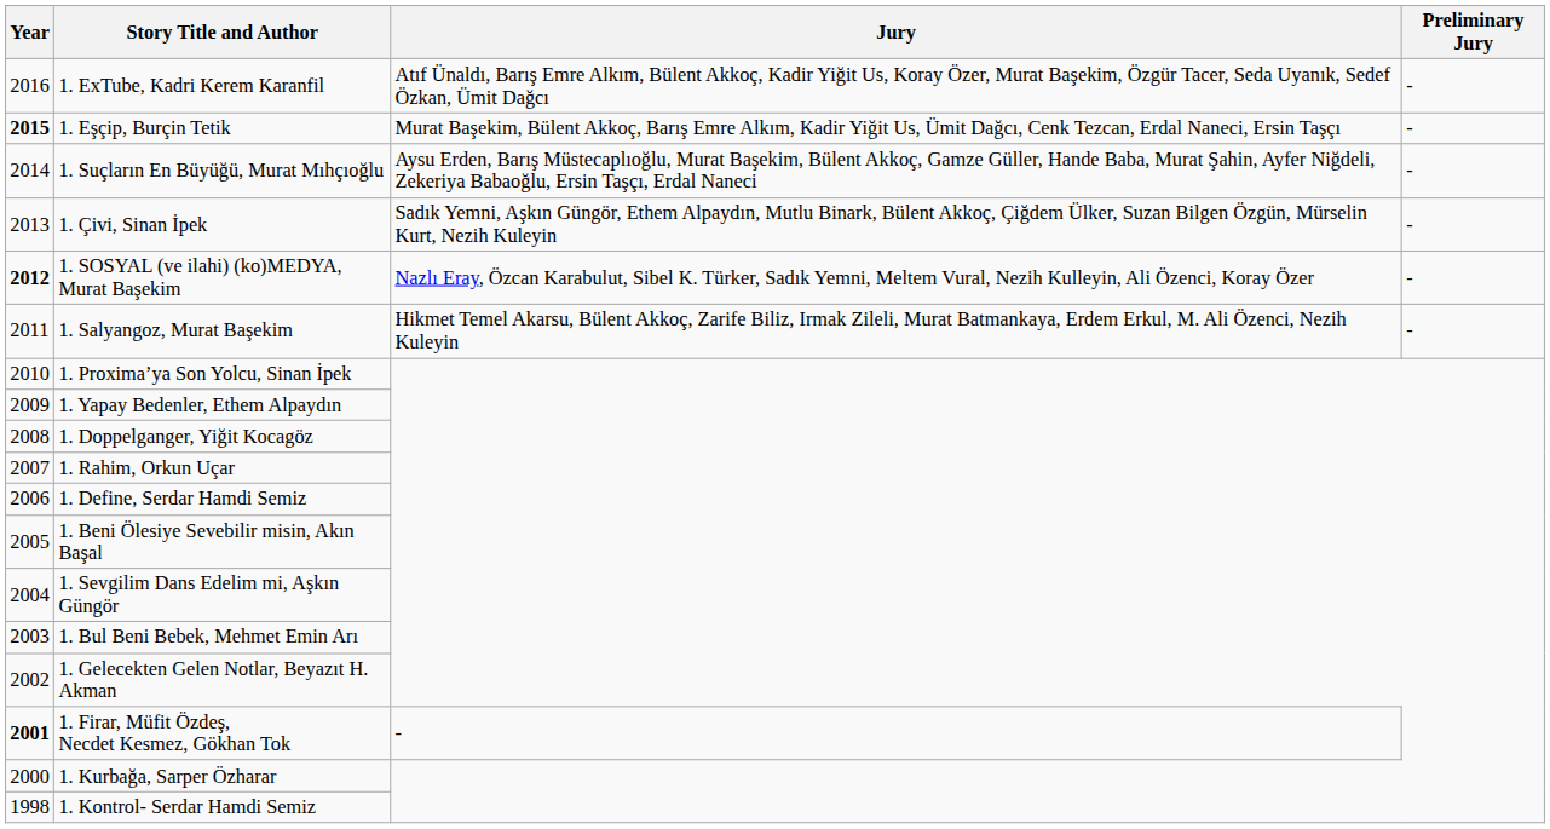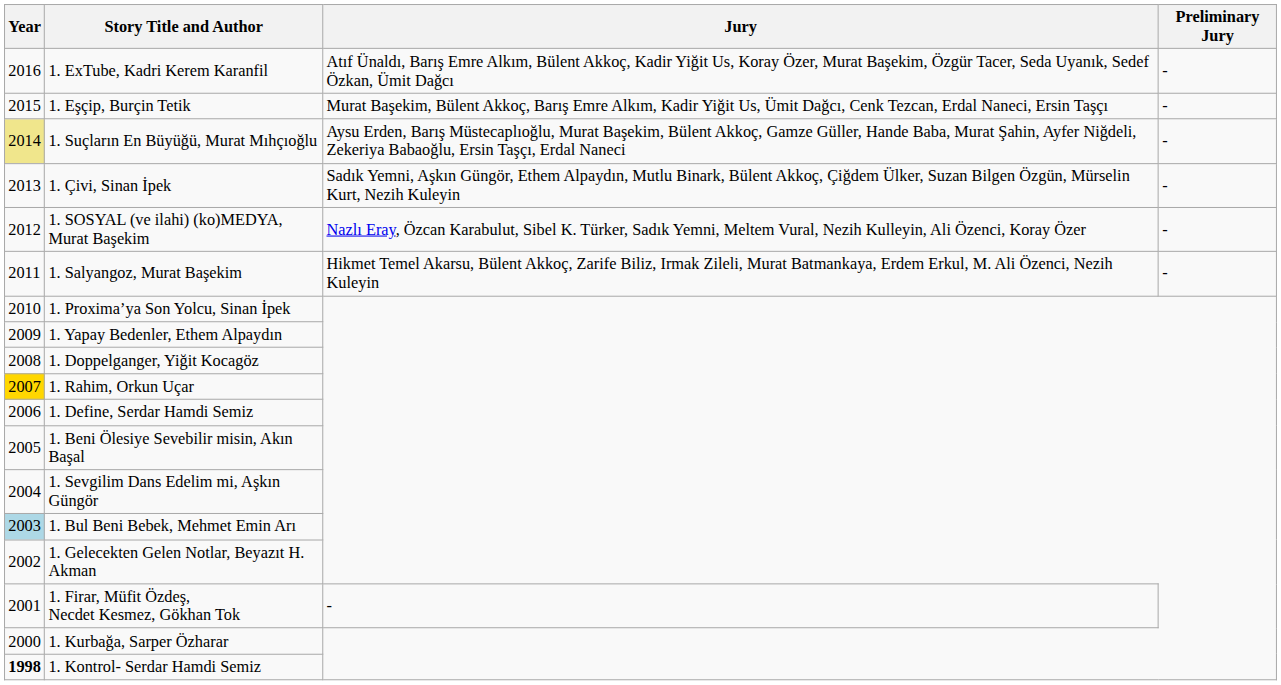1. Eşçip, Burçin Tetik | Year: bold -> normal
1. Suçların En Büyüğü, Murat Mıhçıoğlu | Year: no background -> khaki background
1. SOSYAL (ve ilahi) (ko)MEDYA, Murat Başekim | Year: bold -> normal
1. Rahim, Orkun Uçar | Year: no background -> gold background
1. Bul Beni Bebek, Mehmet Emin Arı | Year: no background -> lightblue background
1. Firar, Müfit Özdeş, Necdet Kesmez, Gökhan Tok | Year: bold -> normal
1. Kontrol- Serdar Hamdi Semiz | Year: normal -> bold
